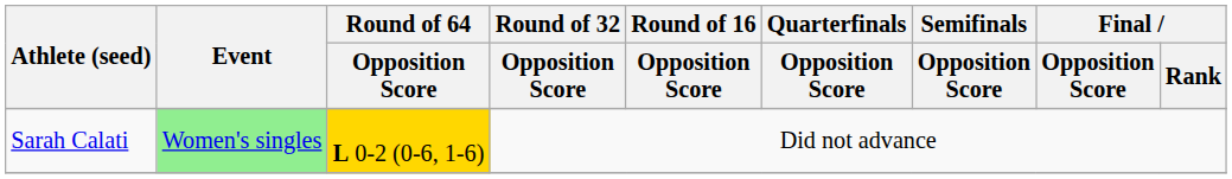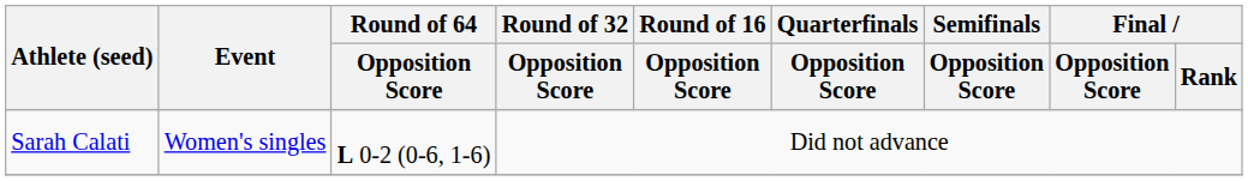Sarah Calati | Event: lightgreen background -> no background
Sarah Calati | Round of 64 / Opposition Score: gold background -> no background
